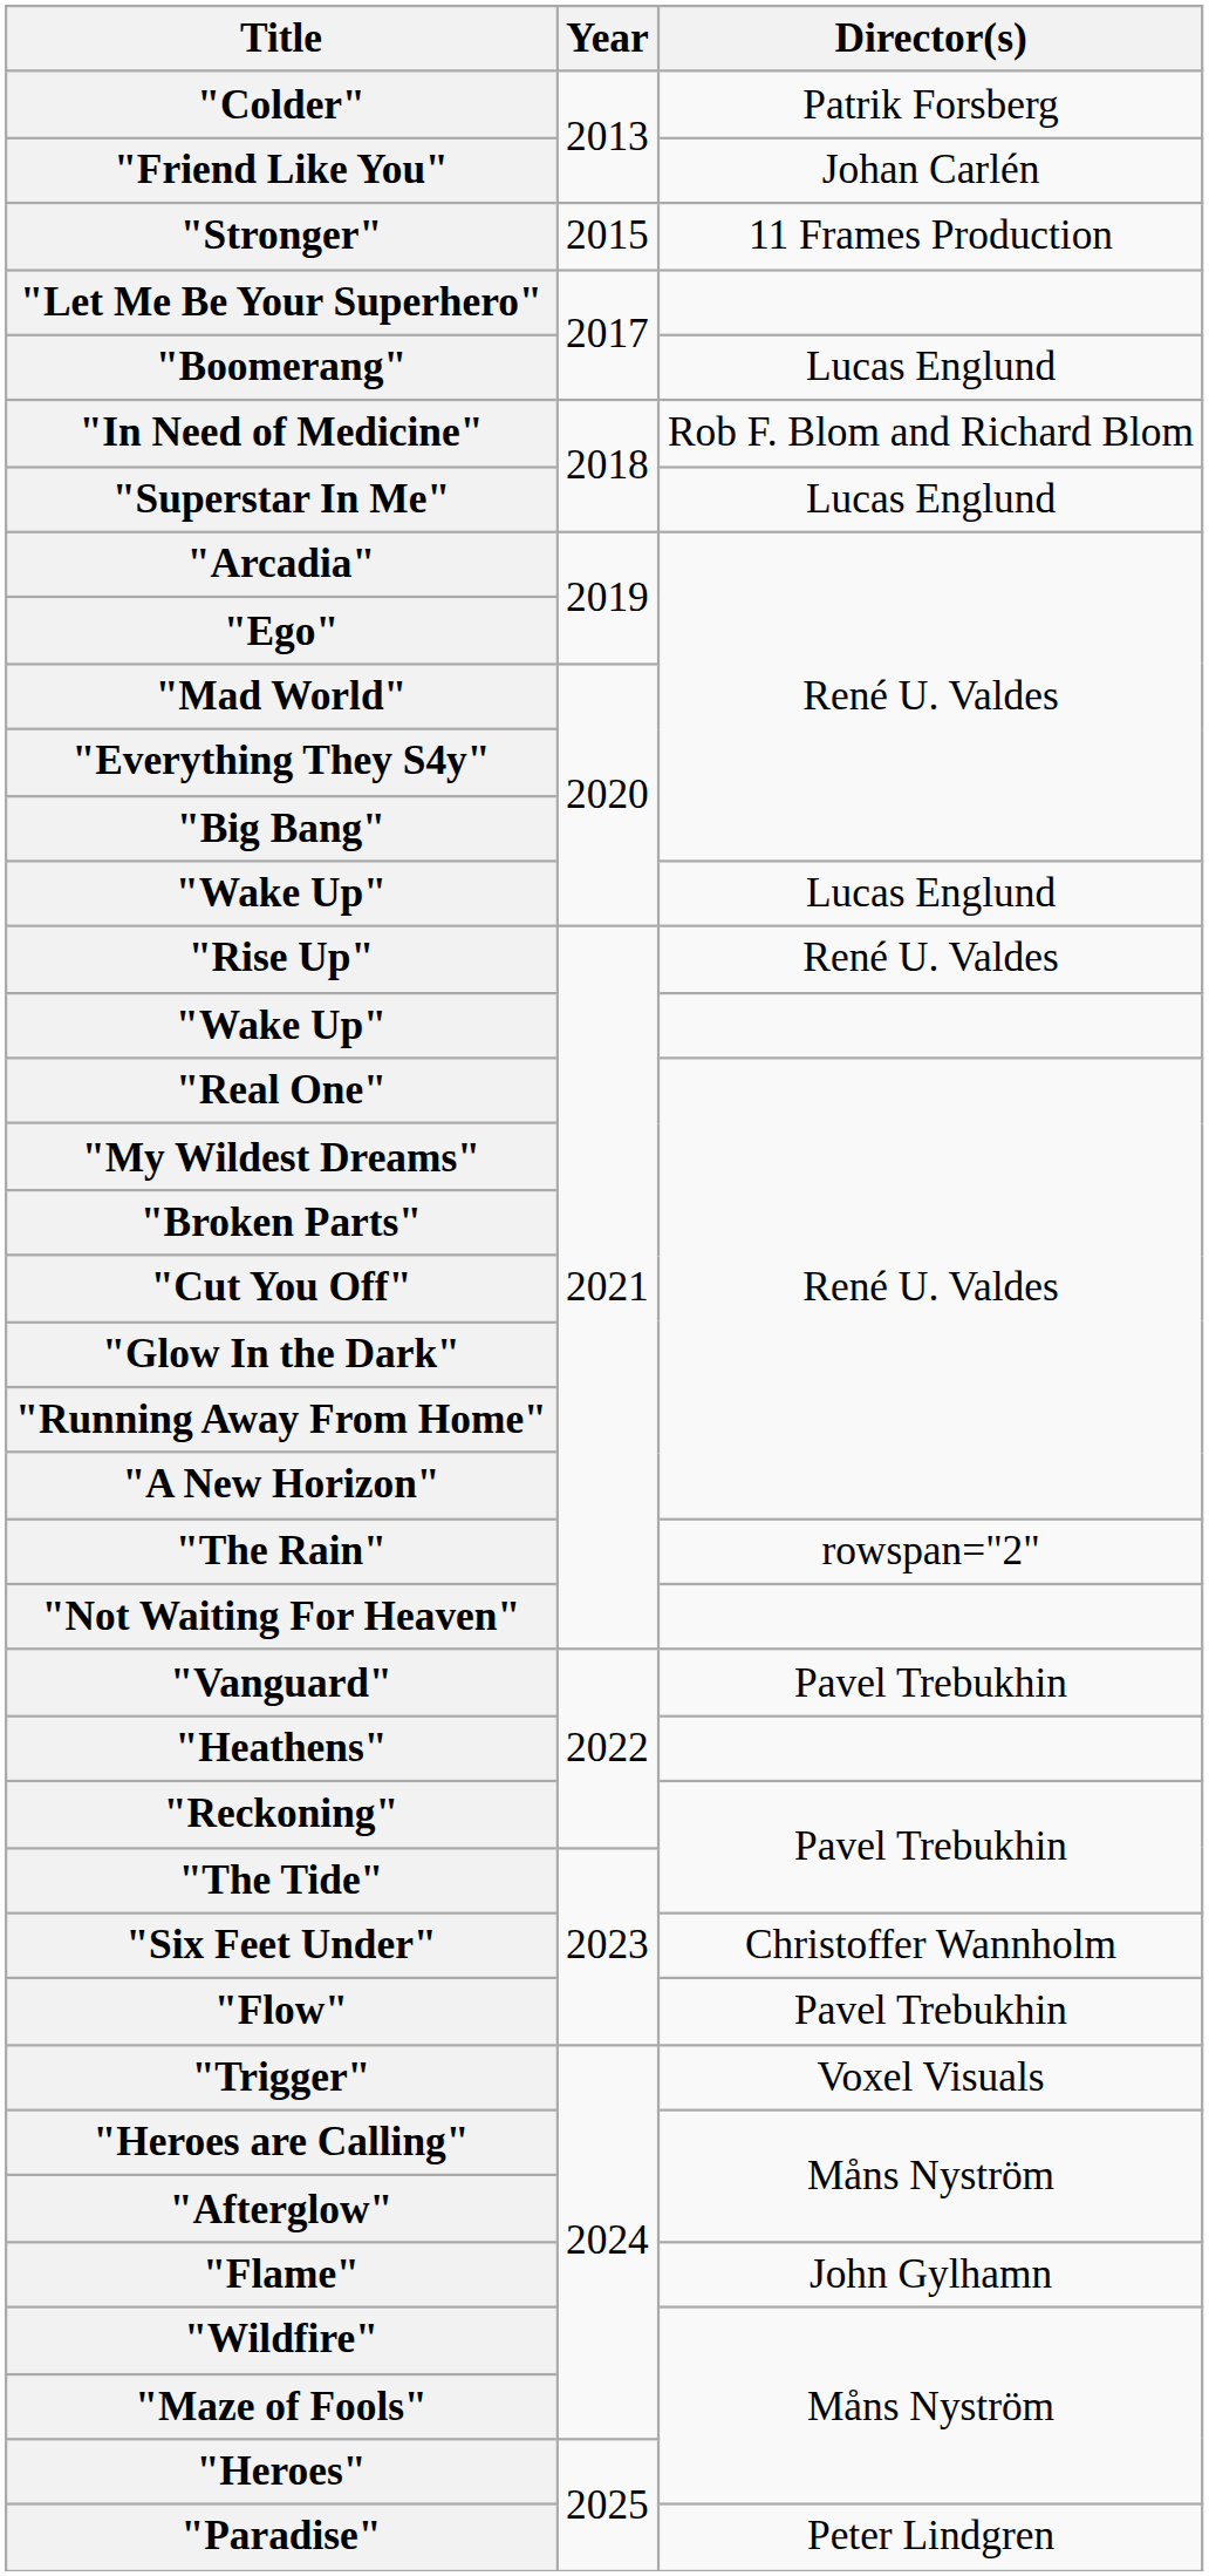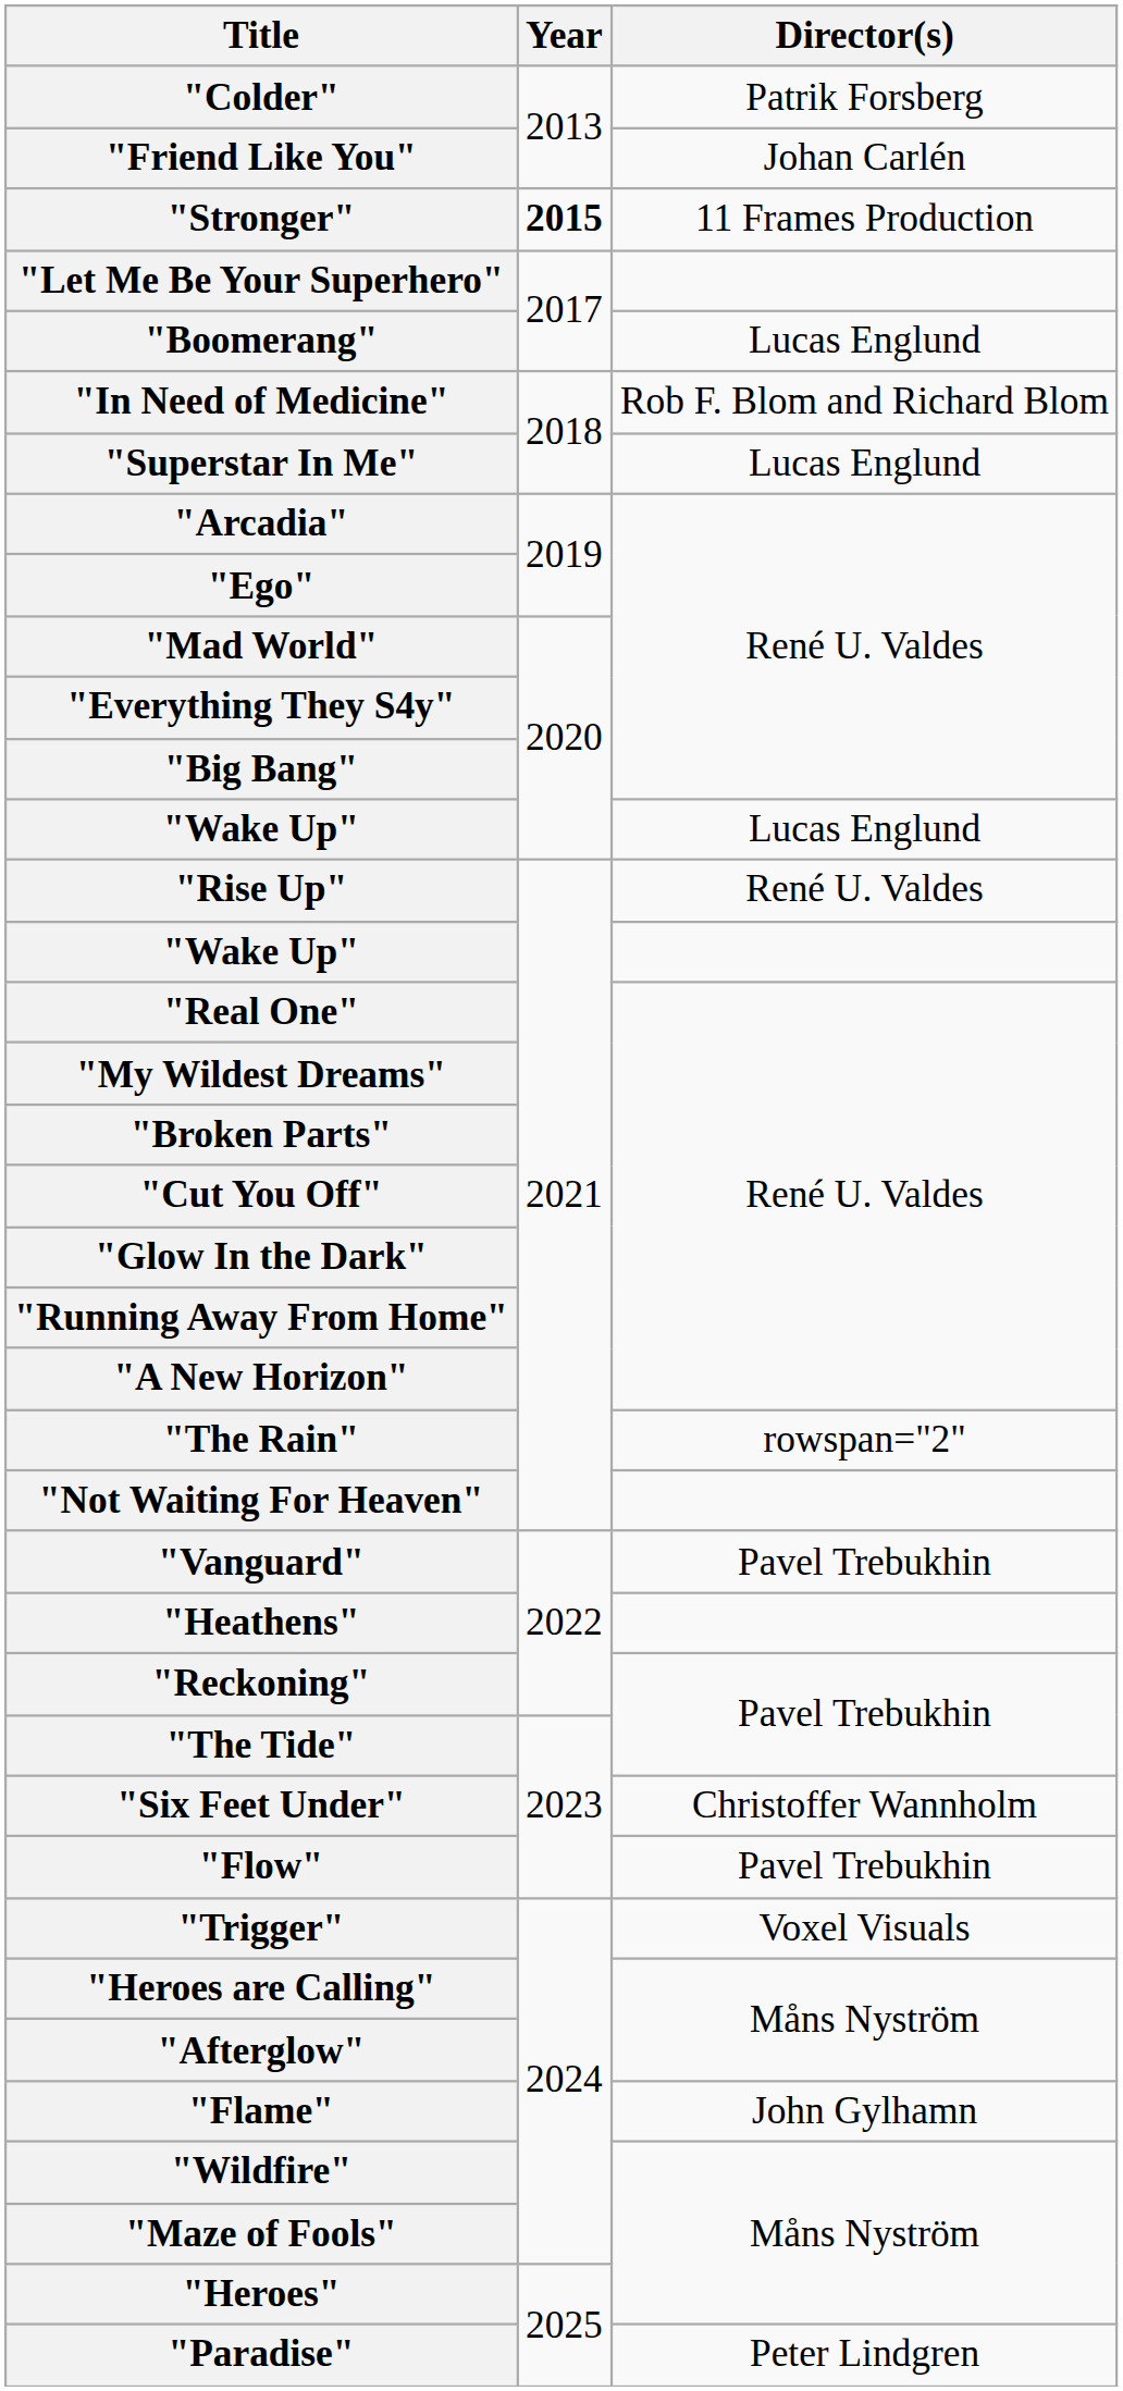"Stronger" | Year: normal -> bold
